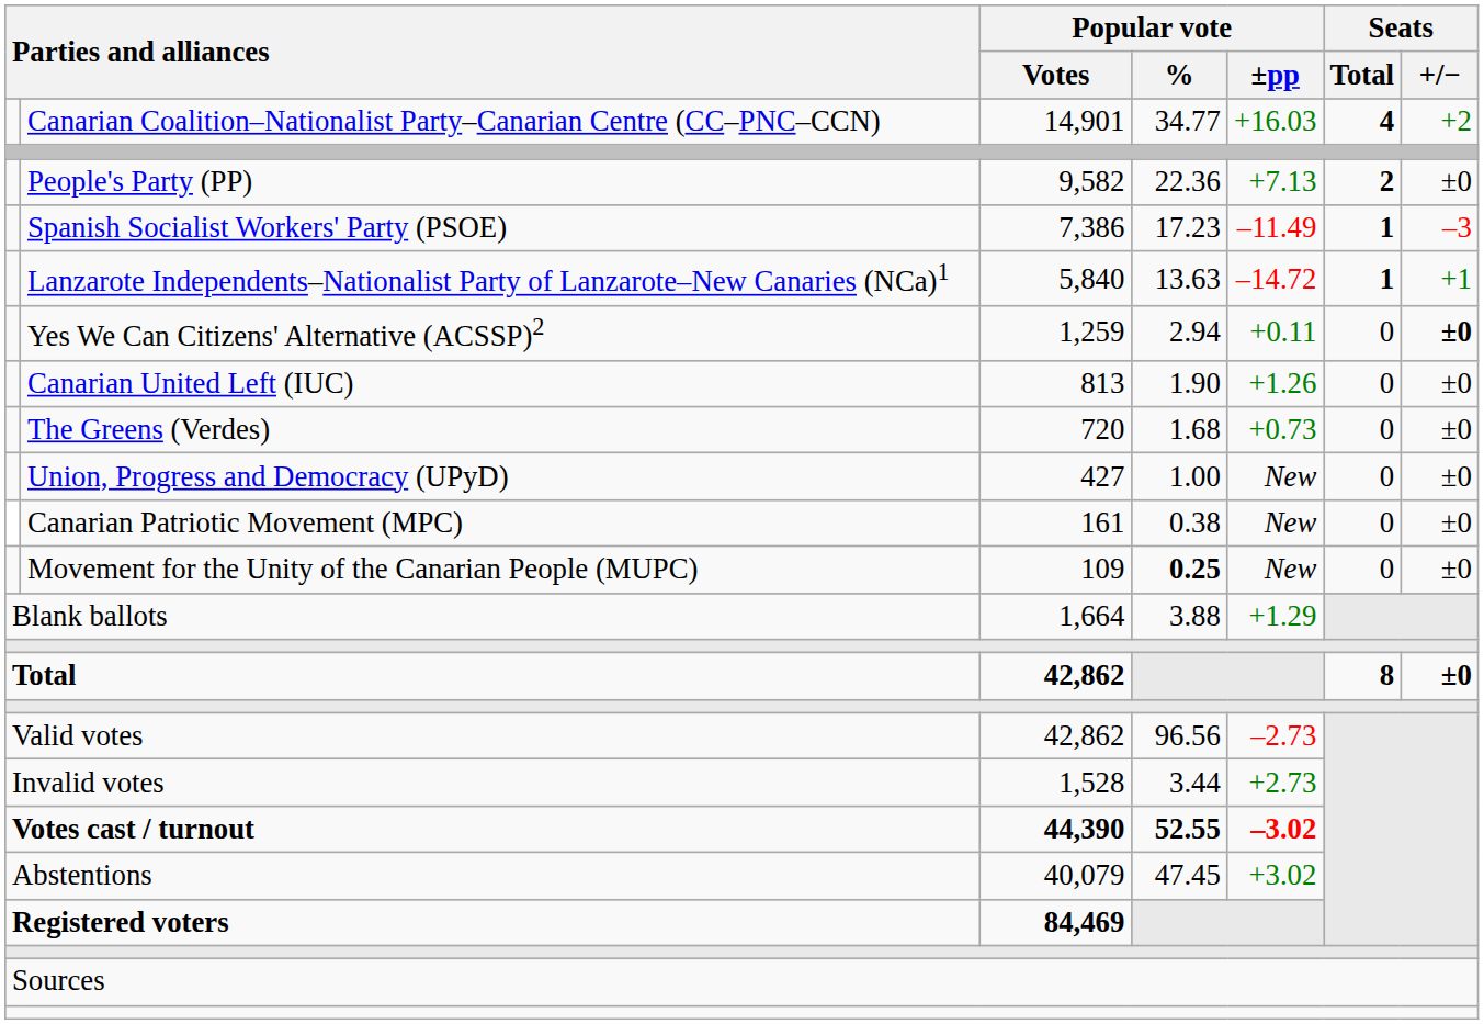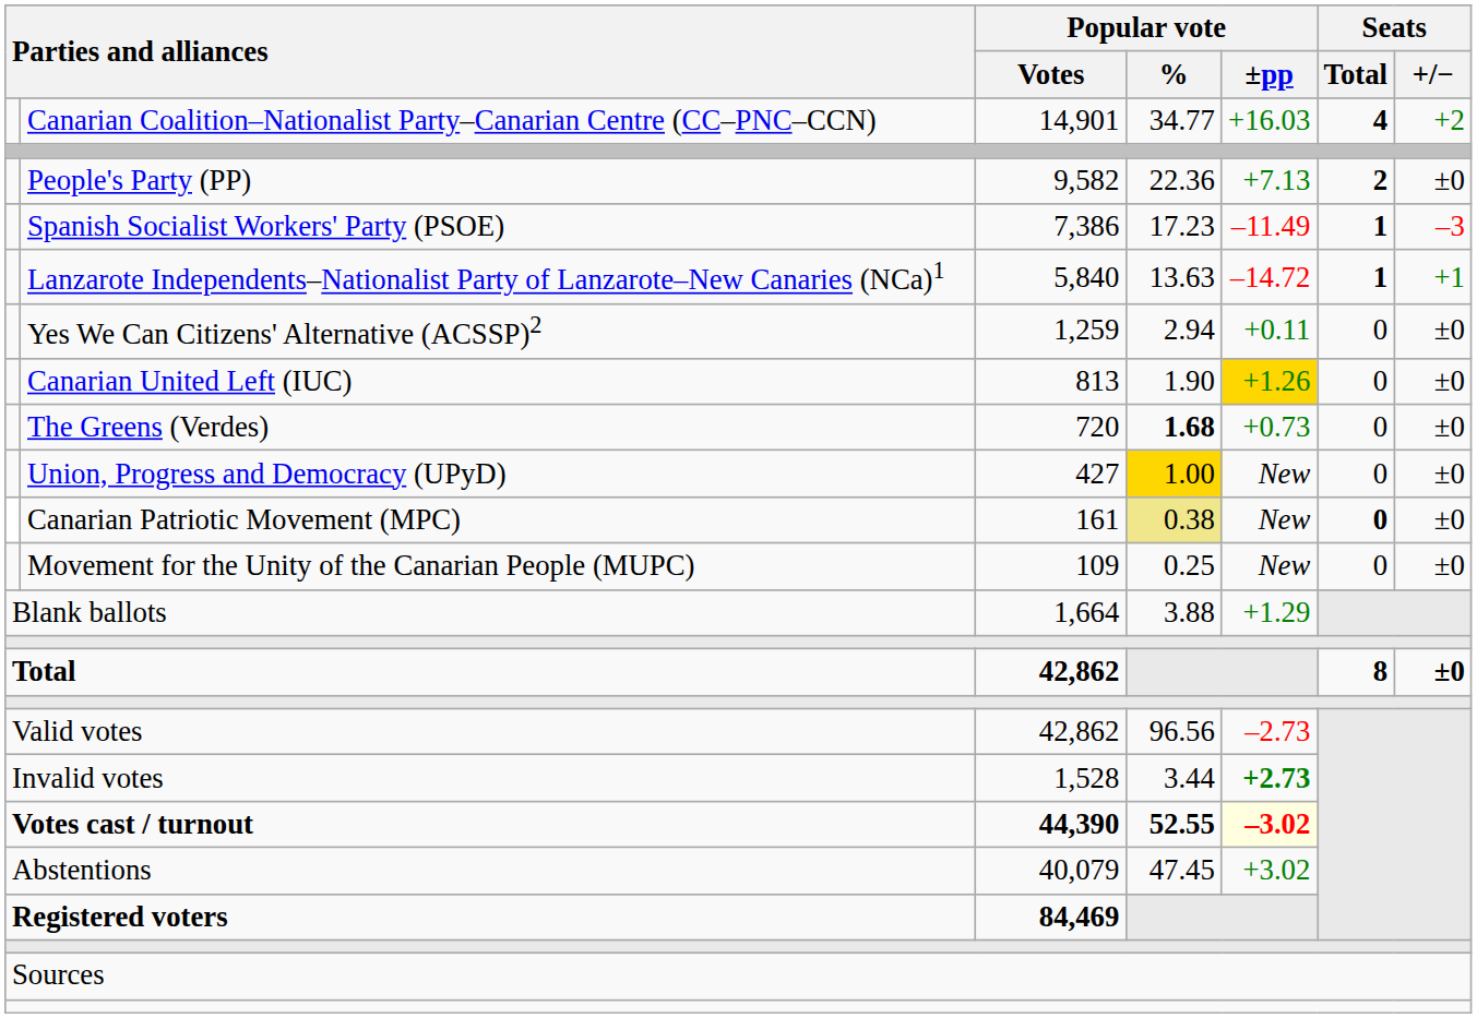Yes We Can Citizens' Alternative (ACSSP)2 | Seats / +/−: bold -> normal
Canarian United Left (IUC) | Popular vote / ±pp: no background -> gold background
The Greens (Verdes) | Popular vote / %: normal -> bold
Union, Progress and Democracy (UPyD) | Popular vote / %: no background -> gold background
Canarian Patriotic Movement (MPC) | Popular vote / %: no background -> khaki background
Canarian Patriotic Movement (MPC) | Seats / Total: normal -> bold
Movement for the Unity of the Canarian People (MUPC) | Popular vote / %: bold -> normal
Invalid votes | Popular vote / ±pp: normal -> bold
Votes cast / turnout | Popular vote / ±pp: no background -> lightyellow background
